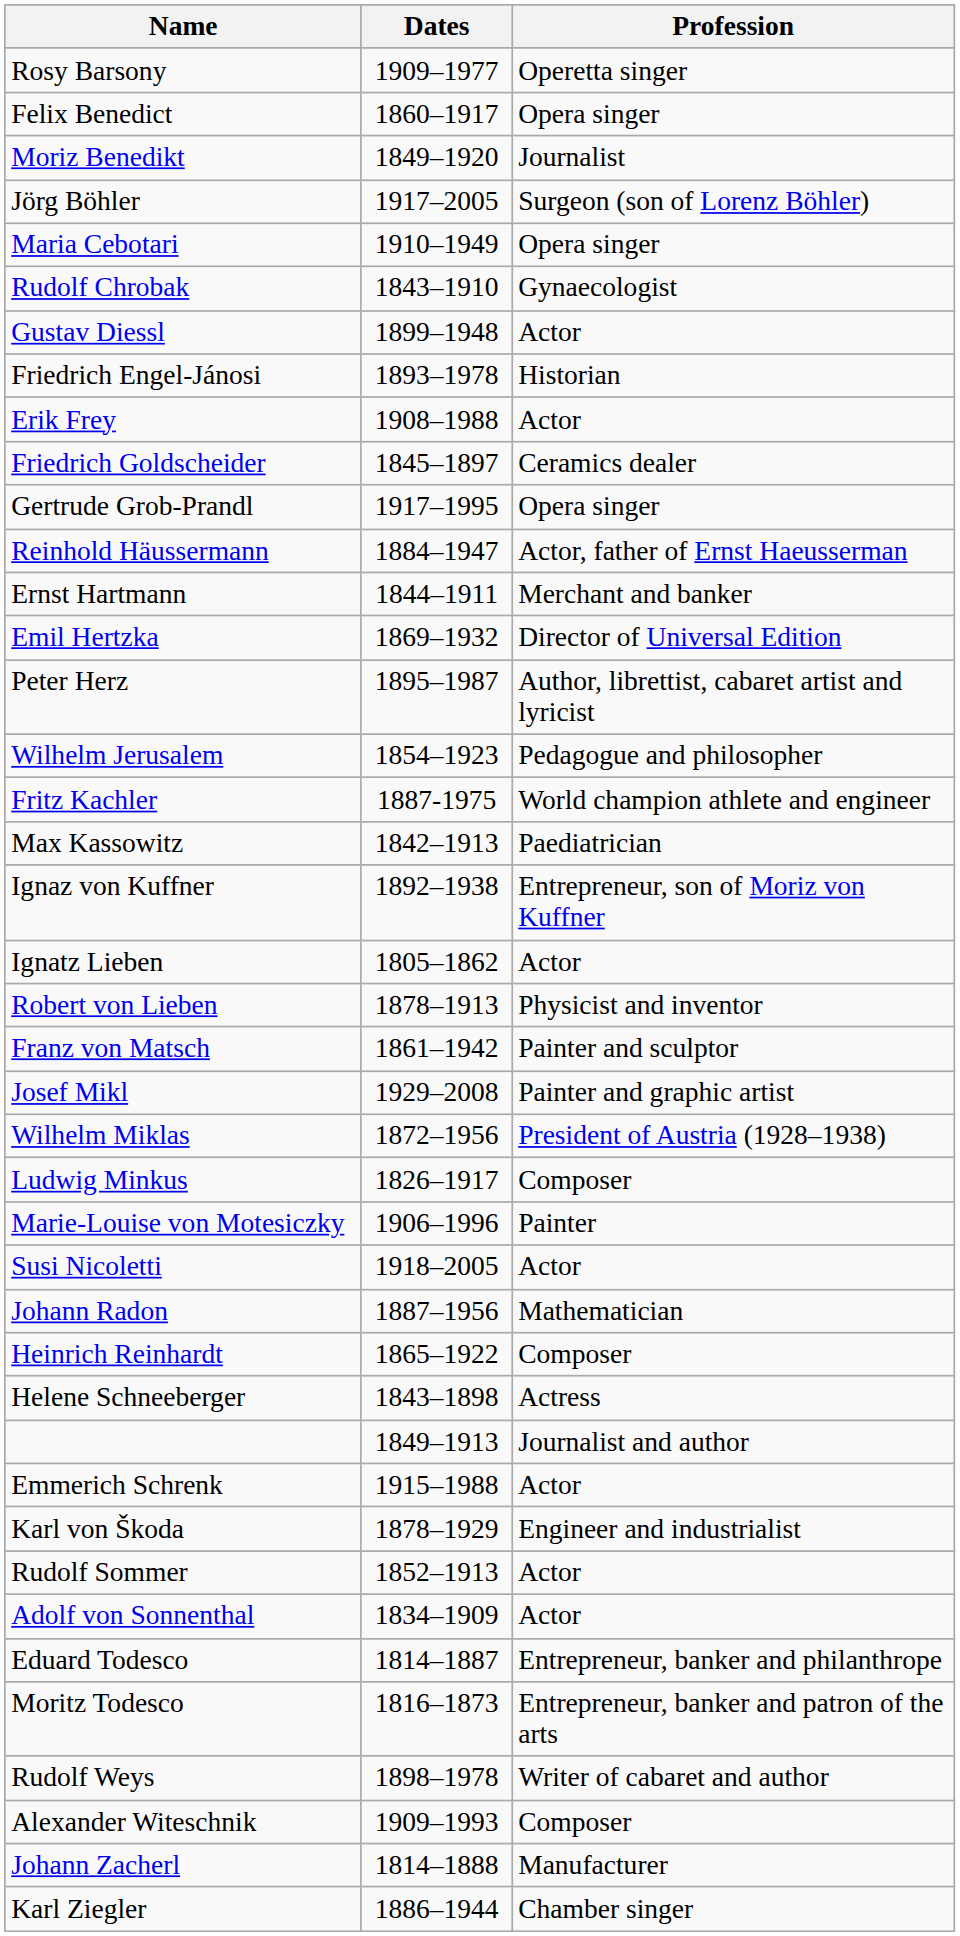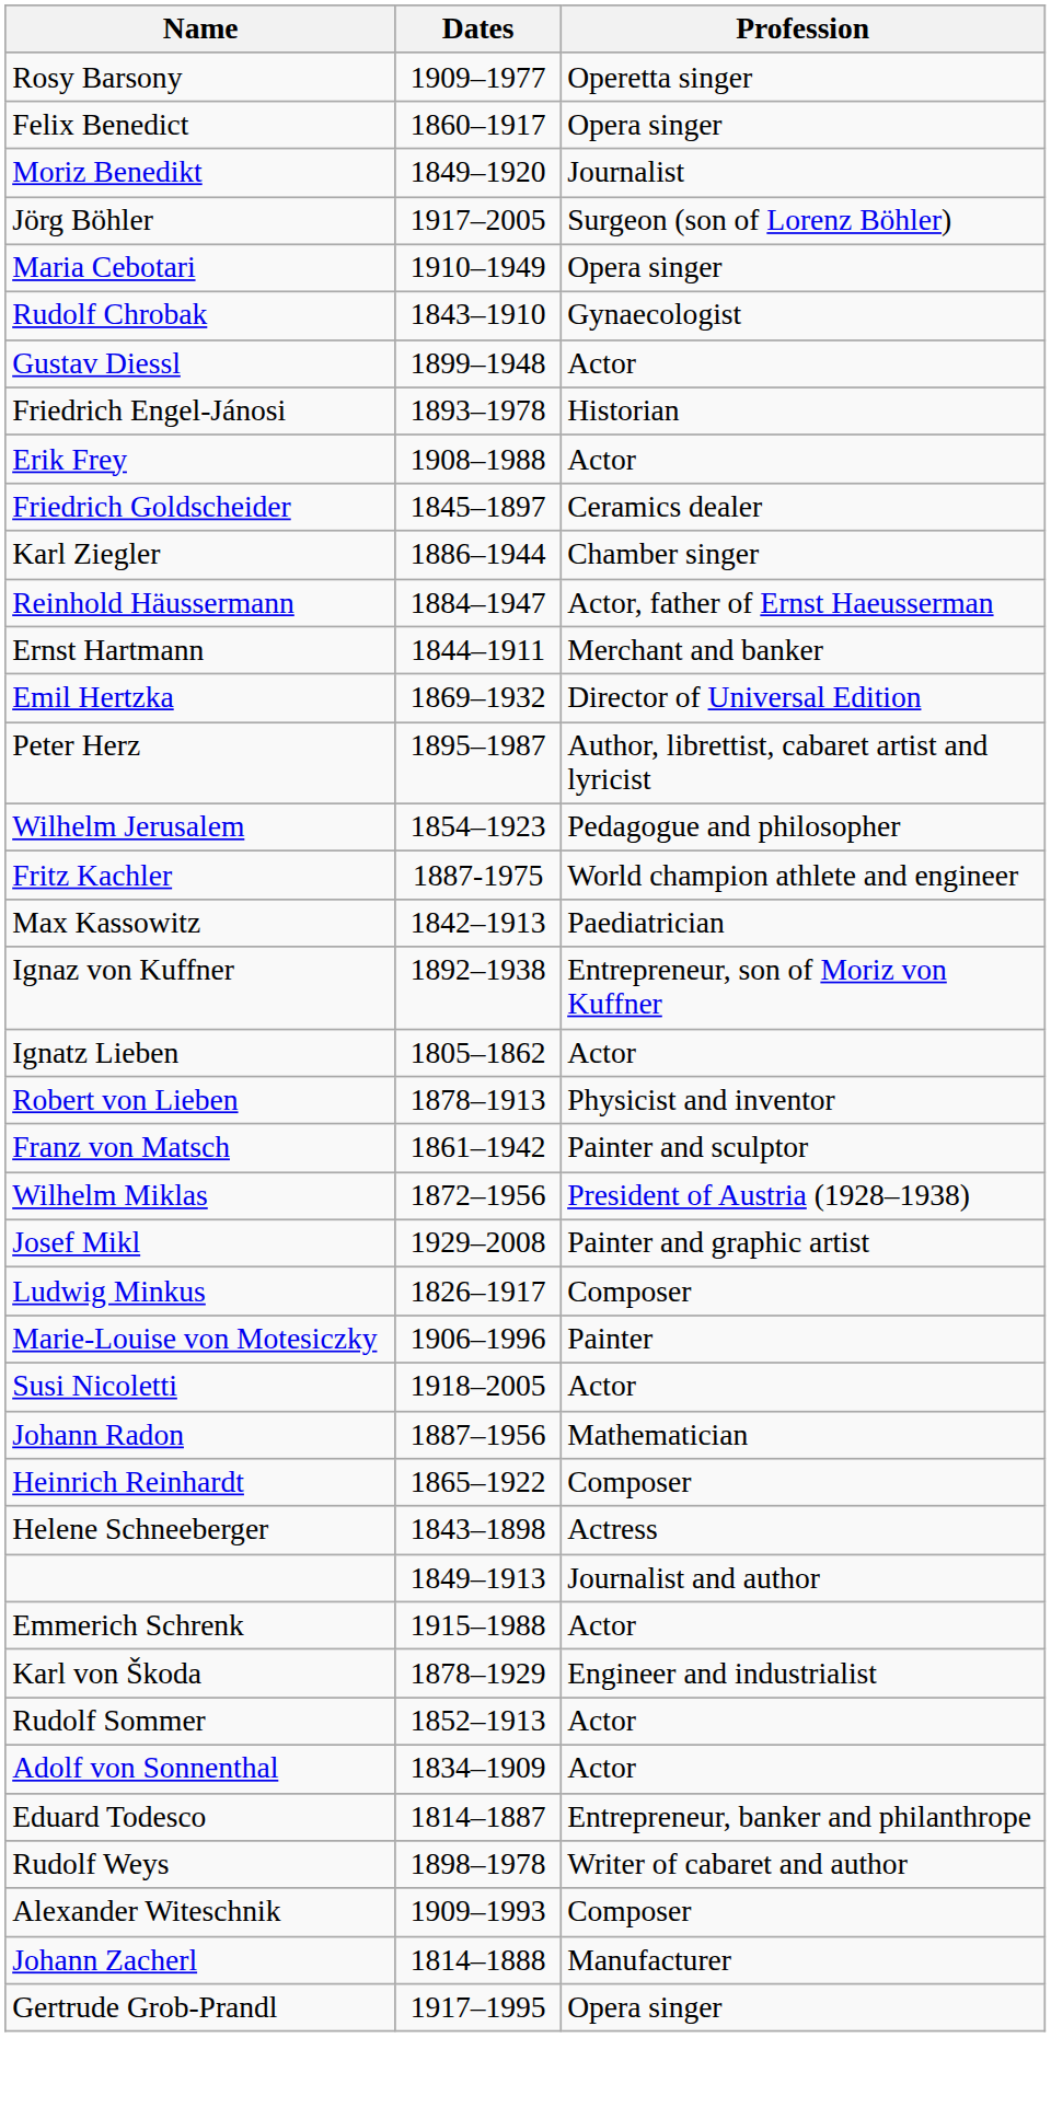rows swapped: Gertrude Grob-Prandl <-> Karl Ziegler
rows swapped: Josef Mikl <-> Wilhelm Miklas
- row: Moritz Todesco | 1816–1873 | Entrepreneur, banker and patron of the arts
